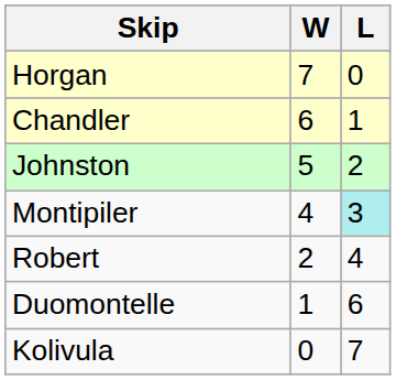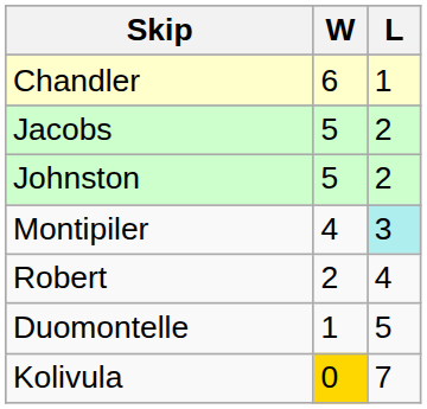- row: Horgan | 7 | 0
+ row: Jacobs | 5 | 2
Duomontelle | L: 6 -> 5
Kolivula | W: no background -> gold background
